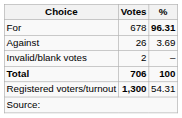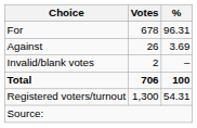For | %: bold -> normal
Registered voters/turnout | Votes: bold -> normal
